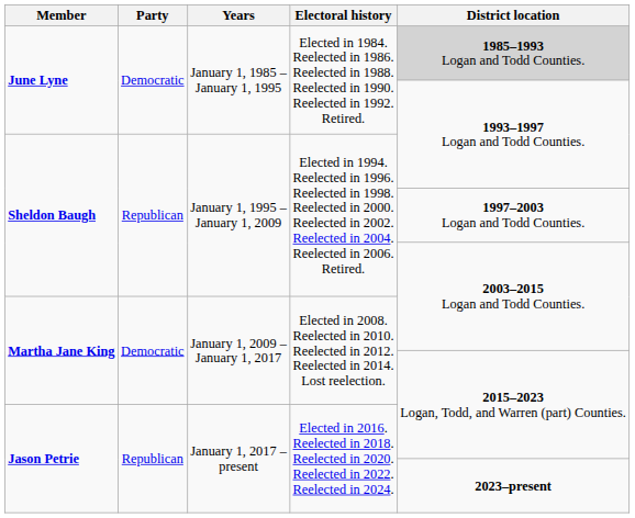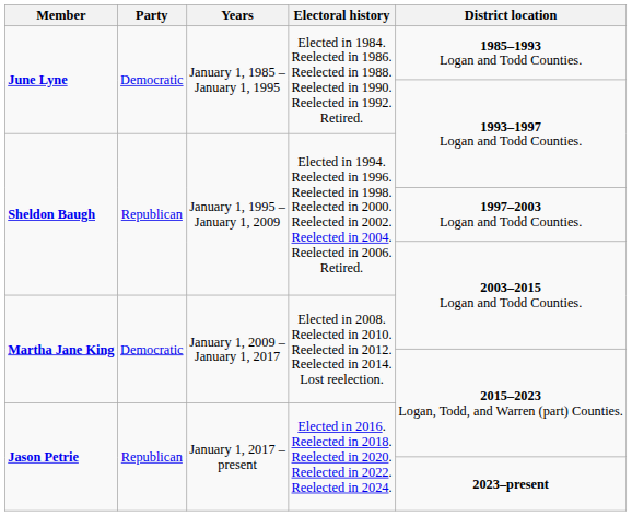row 2 | District location: lightgrey background -> no background
